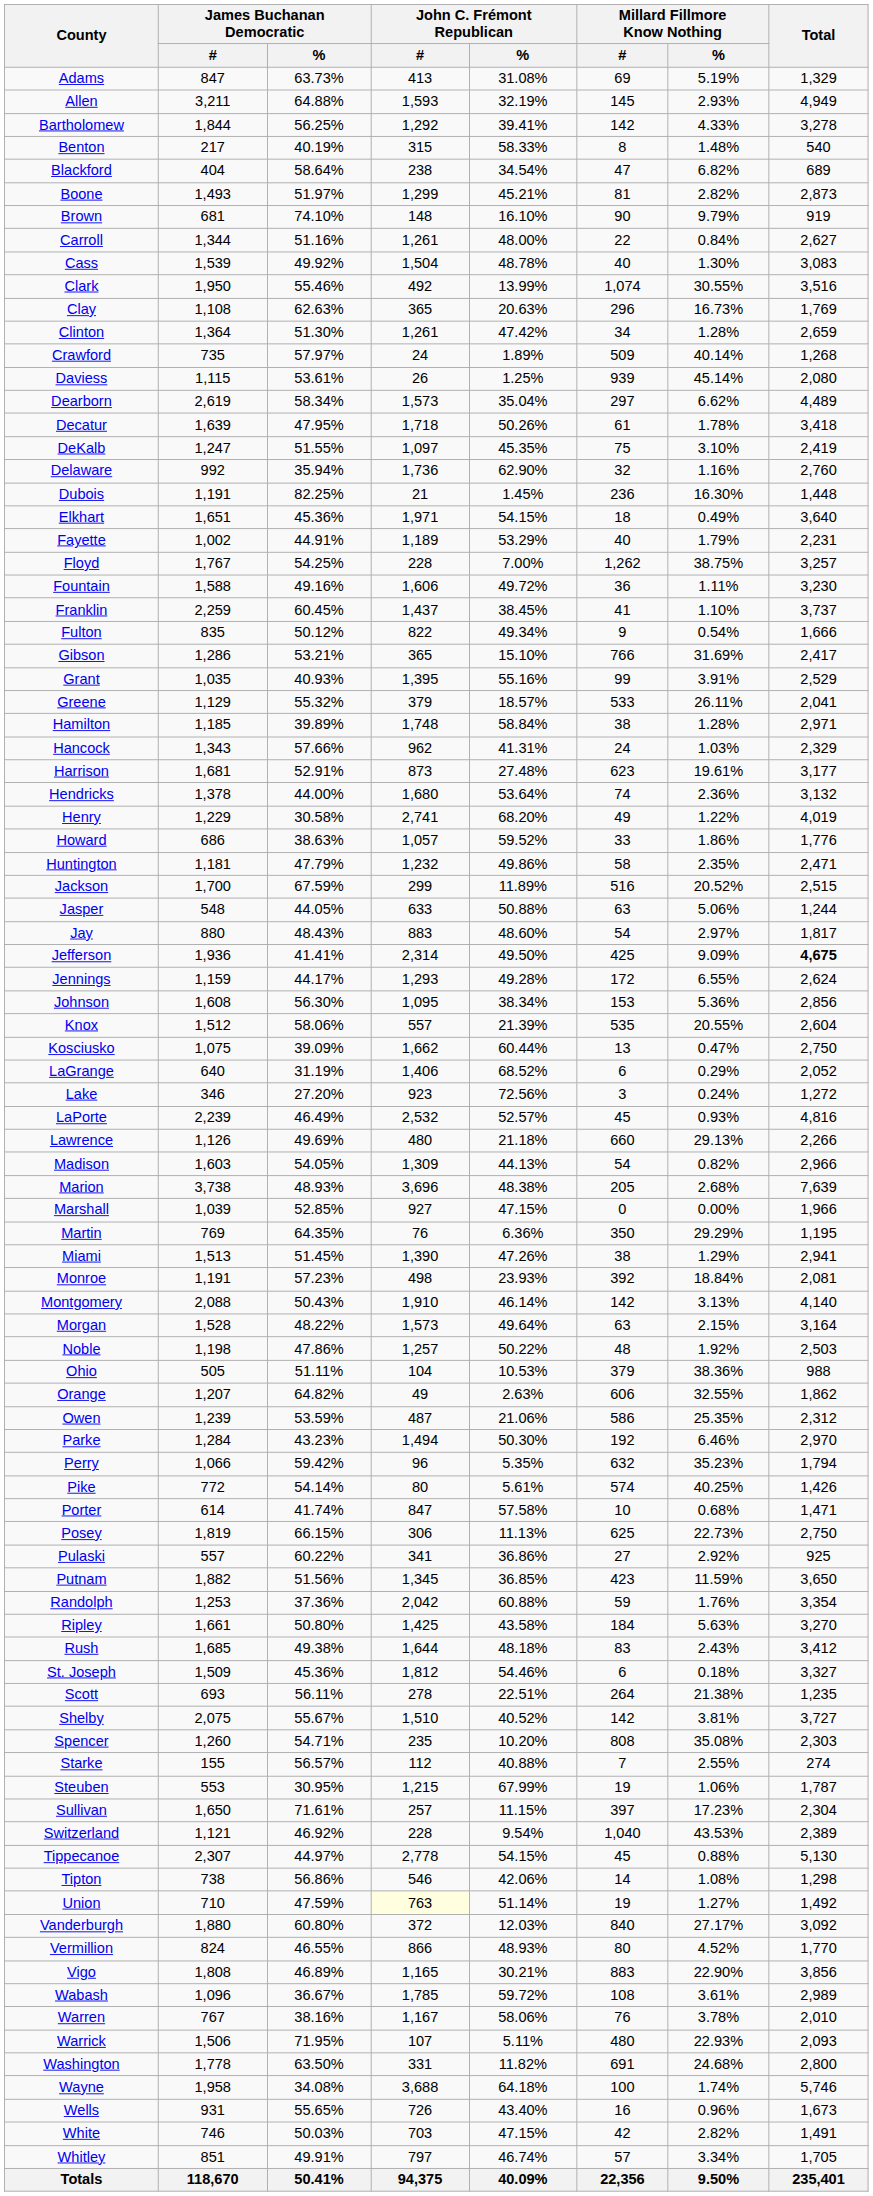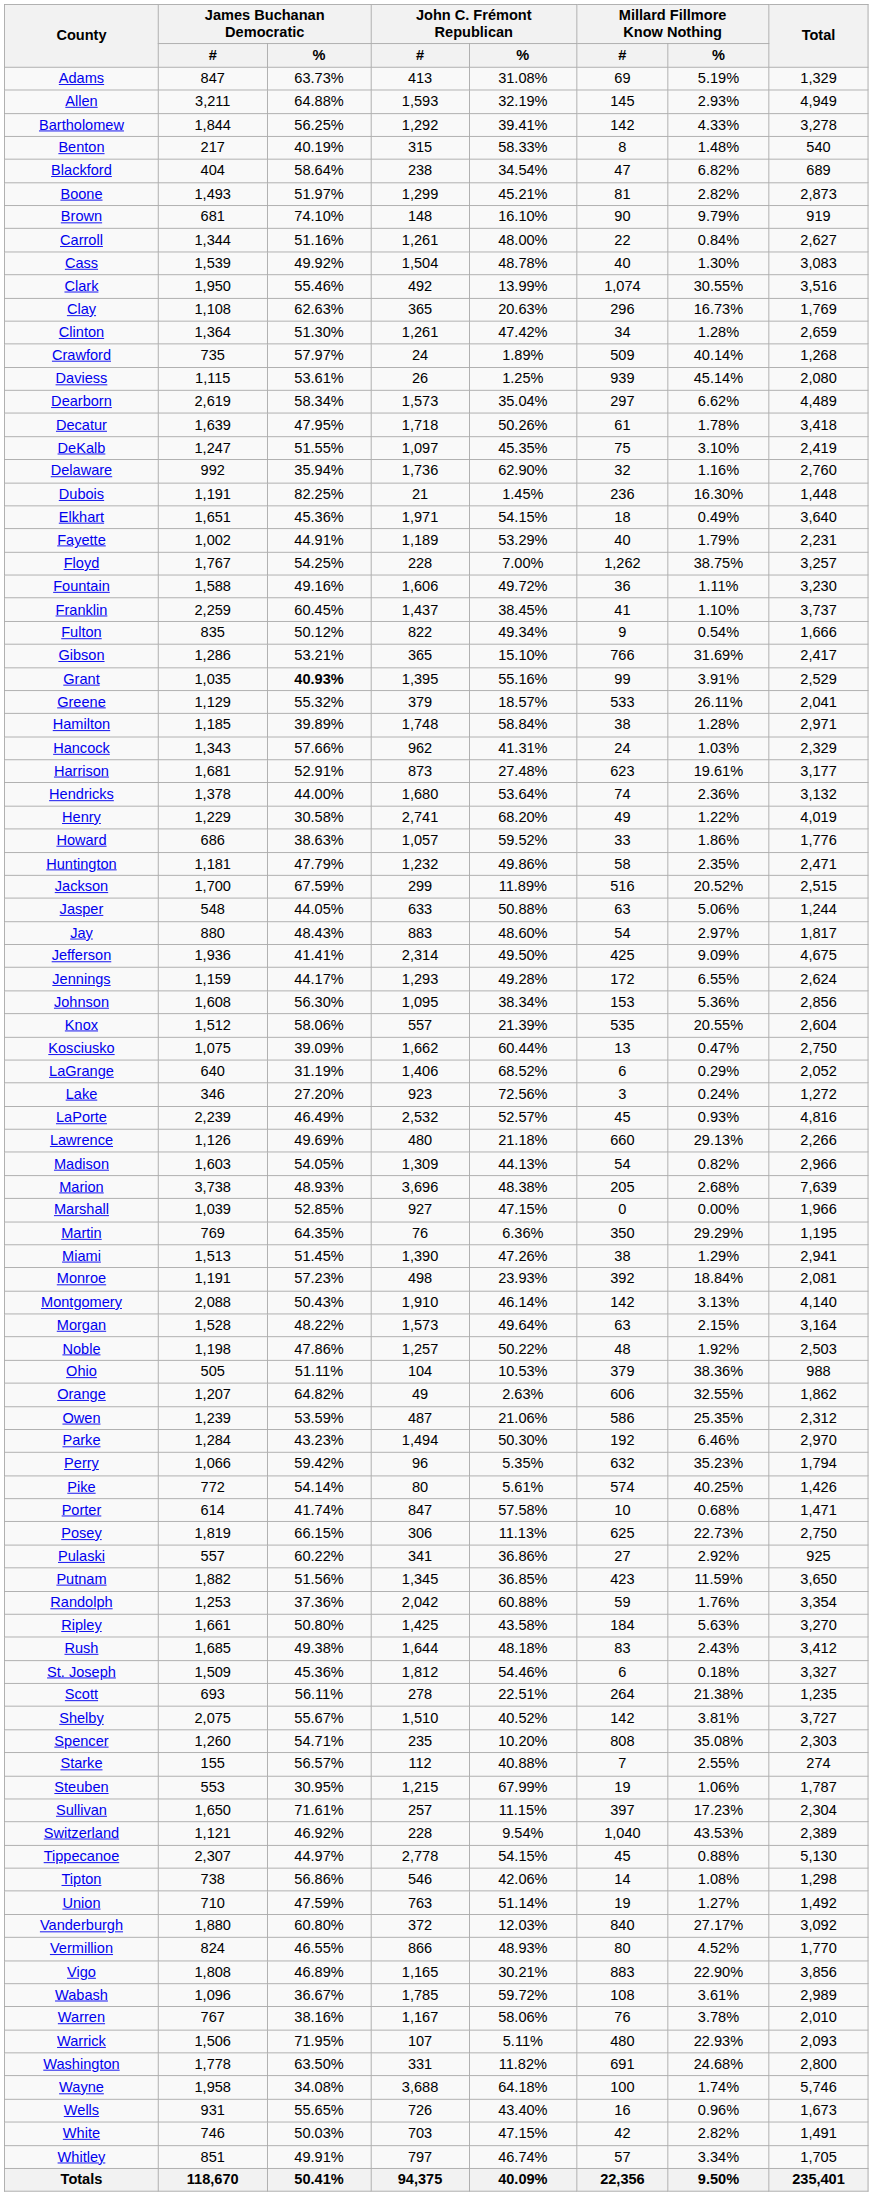Grant | James Buchanan Democratic / %: normal -> bold
Jefferson | Total: bold -> normal
Union | John C. Frémont Republican / #: lightyellow background -> no background
